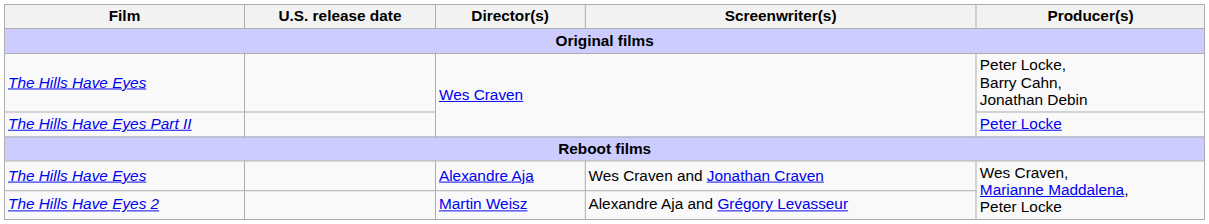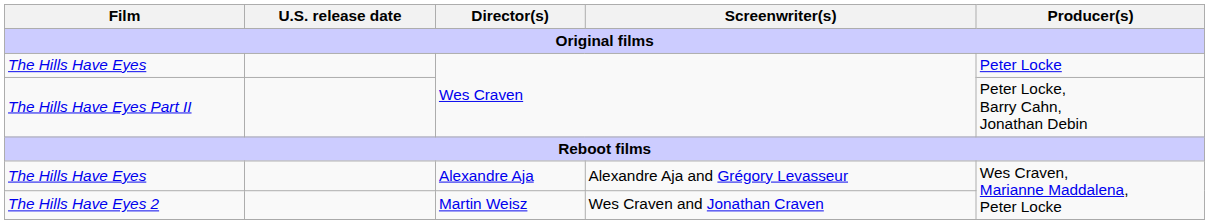The Hills Have Eyes / Wes Craven | Producer(s): Peter Locke, Barry Cahn, Jonathan Debin -> Peter Locke
The Hills Have Eyes Part II | Producer(s): Peter Locke -> Peter Locke, Barry Cahn, Jonathan Debin
The Hills Have Eyes / Alexandre Aja | Screenwriter(s): Wes Craven and Jonathan Craven -> Alexandre Aja and Grégory Levasseur
The Hills Have Eyes 2 | Screenwriter(s): Alexandre Aja and Grégory Levasseur -> Wes Craven and Jonathan Craven
